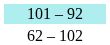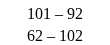101 – 92 | column 1: paleturquoise background -> no background
